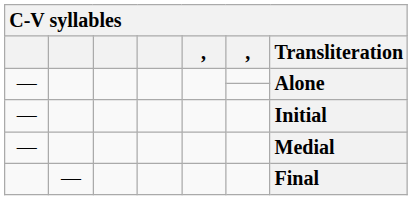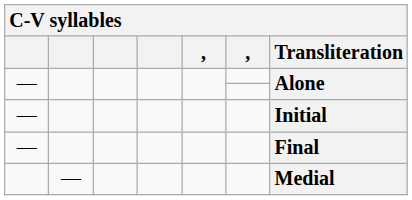row 6 | Transliteration: Medial -> Final
row 7 | Transliteration: Final -> Medial
